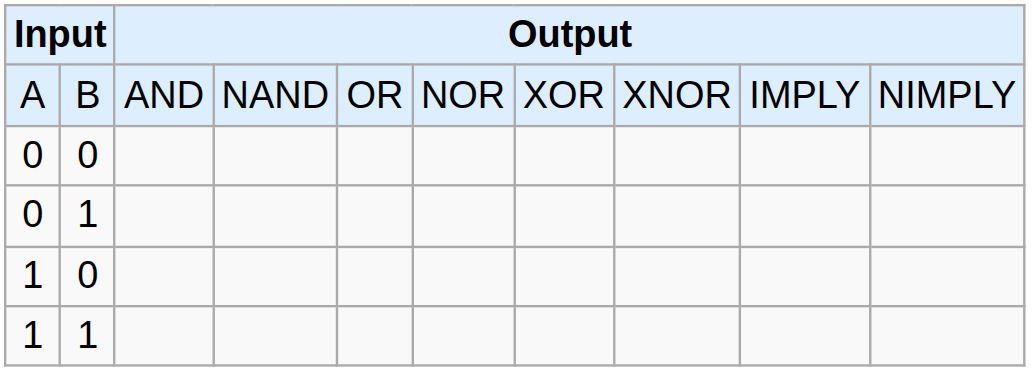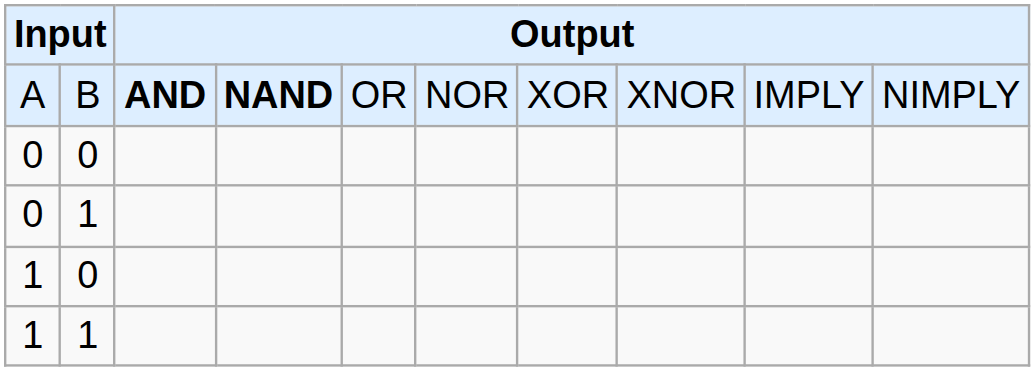A | column 3: normal -> bold
A | column 4: normal -> bold
